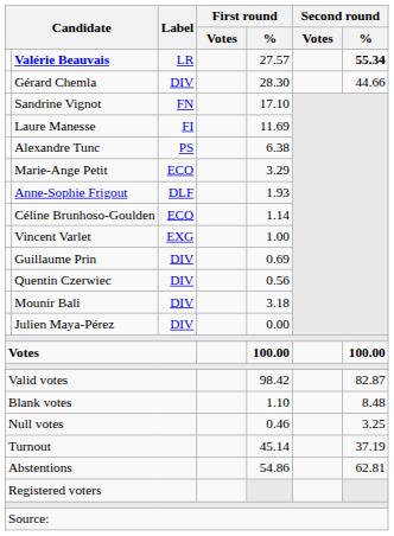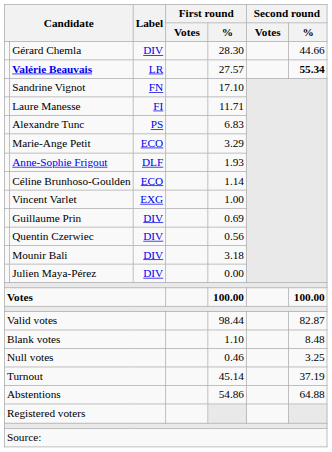rows swapped: Gérard Chemla <-> Valérie Beauvais
Laure Manesse | First round / %: 11.69 -> 11.71
Alexandre Tunc | First round / %: 6.38 -> 6.83
Valid votes | First round / %: 98.42 -> 98.44
Abstentions | Second round / %: 62.81 -> 64.88
